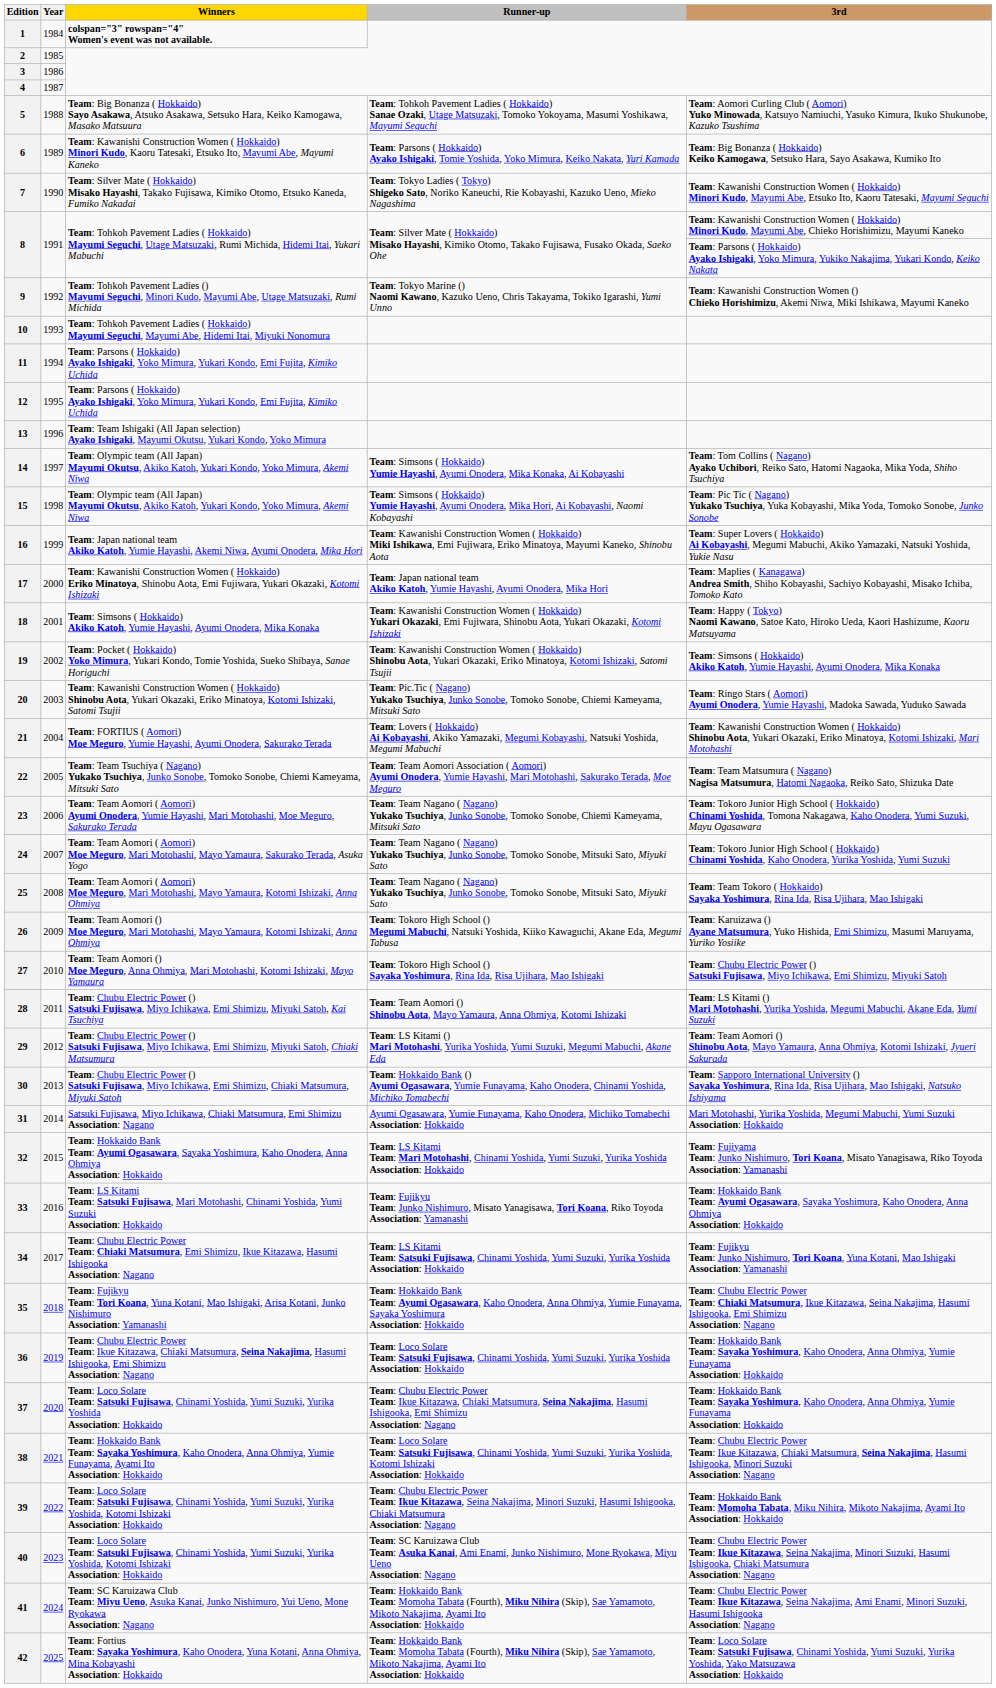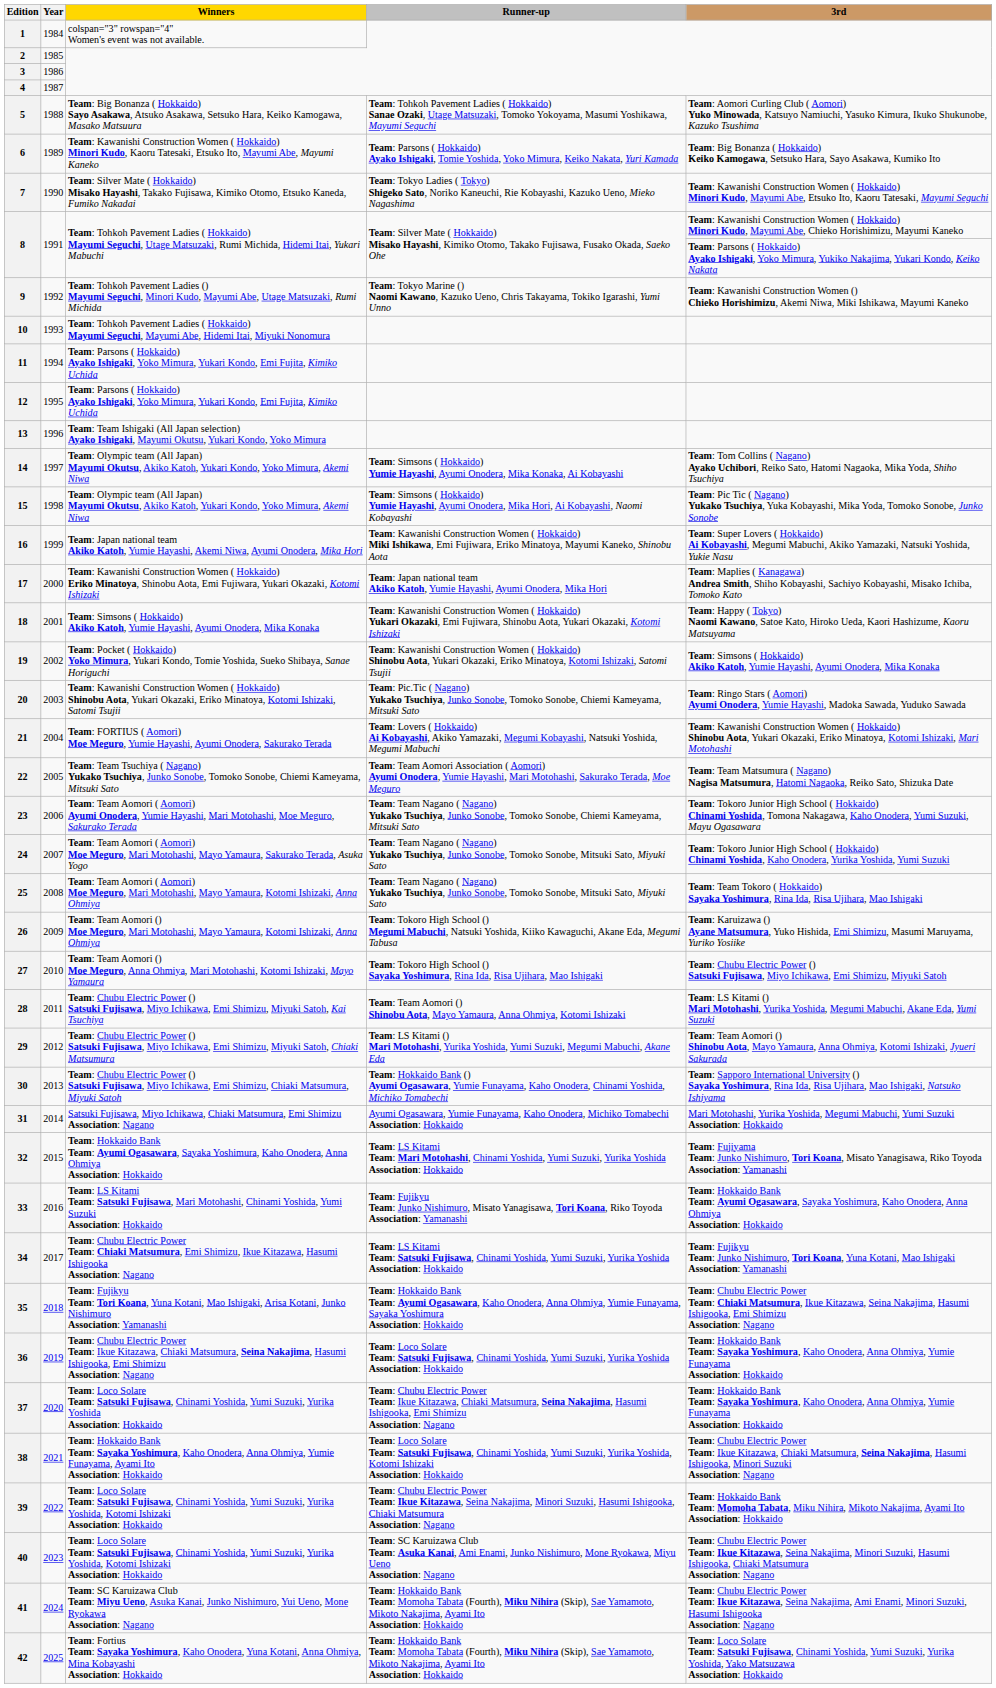1 | Winners: bold -> normal
